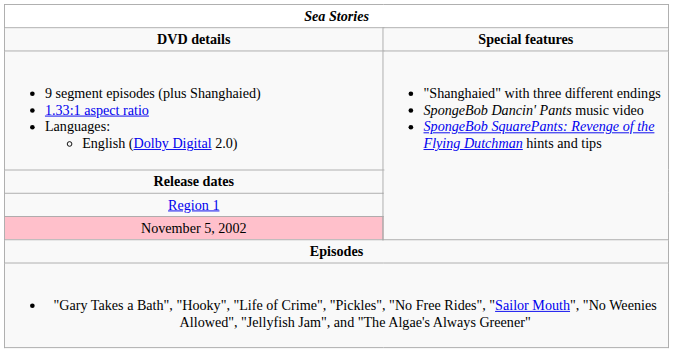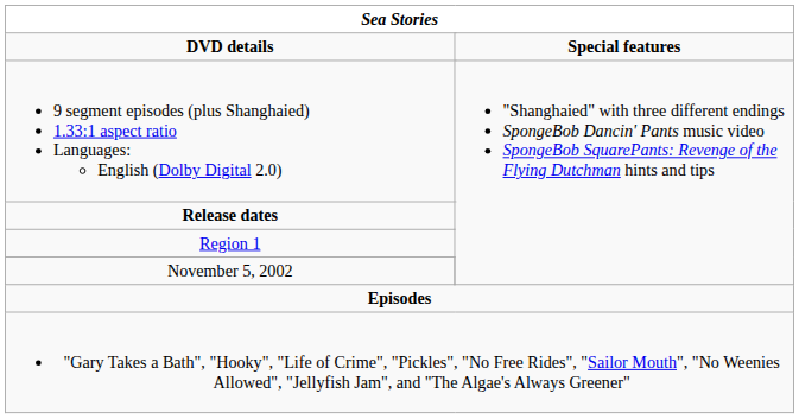November 5, 2002 | column 1: pink background -> no background
